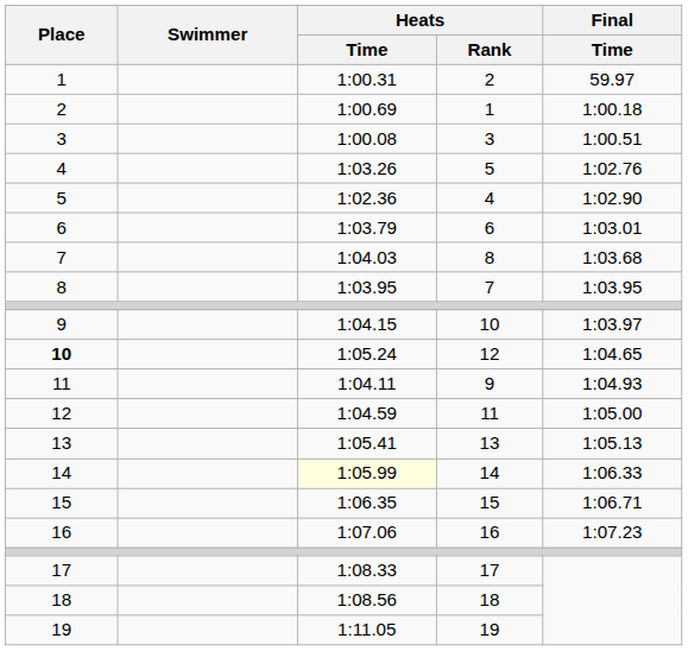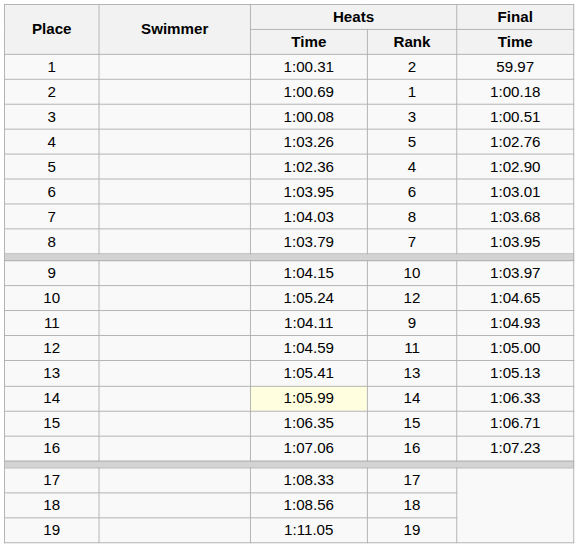row 8 | Heats / Time: 1:03.79 -> 1:03.95
row 10 | Heats / Time: 1:03.95 -> 1:03.79
row 13 | Place: bold -> normal
